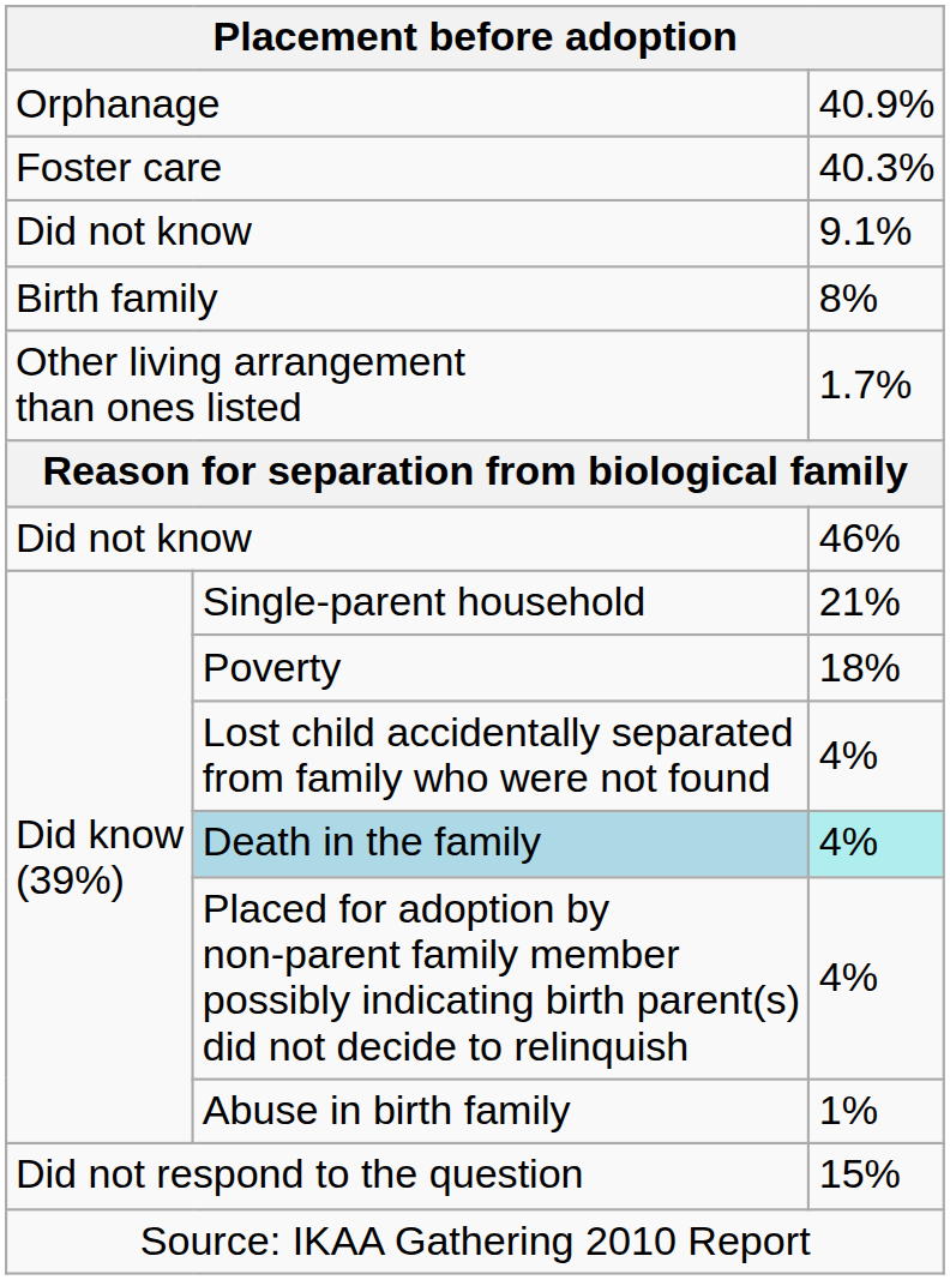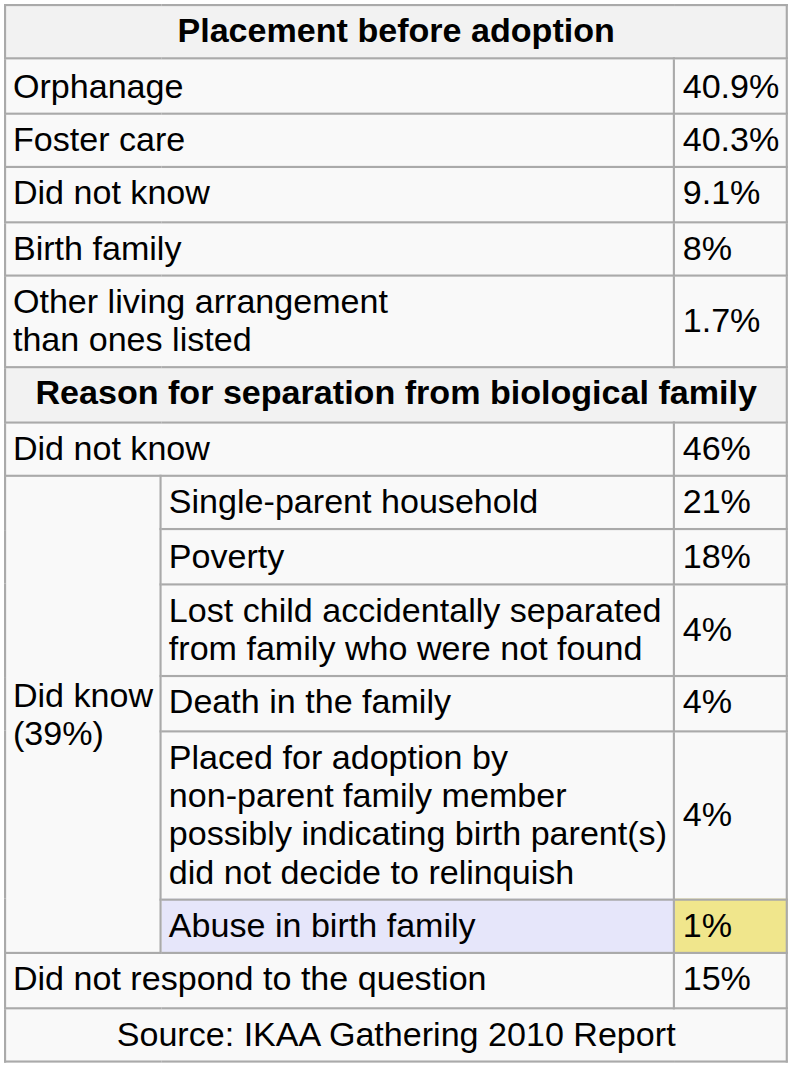Death in the family | column 2: lightblue background -> no background
Death in the family | column 3: paleturquoise background -> no background
Abuse in birth family | column 2: no background -> lavender background
Abuse in birth family | column 3: no background -> khaki background
